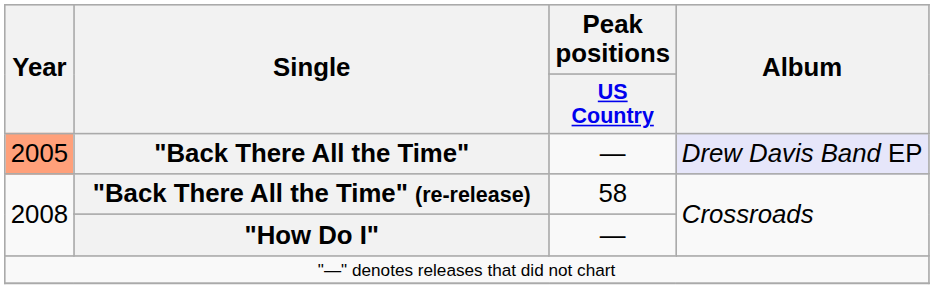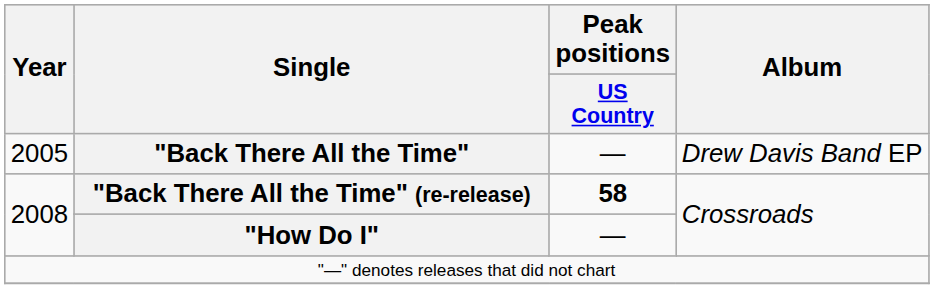"Back There All the Time" | Year: lightsalmon background -> no background
"Back There All the Time" | Album: lavender background -> no background
"Back There All the Time" (re-release) | Peak positions / US Country: normal -> bold
